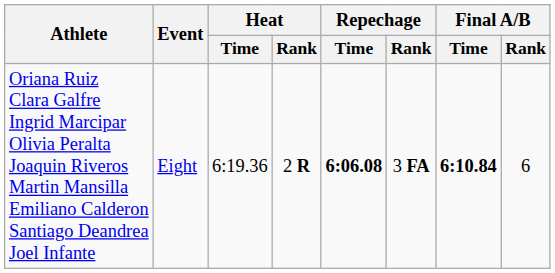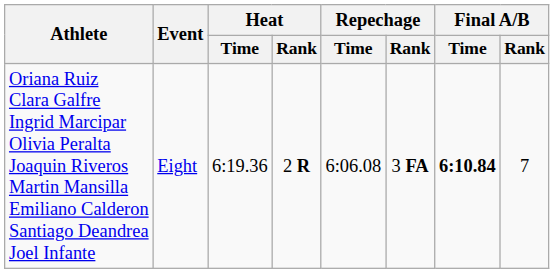row 3 | Repechage / Time: bold -> normal
row 3 | Final A/B / Rank: 6 -> 7
